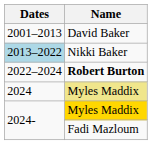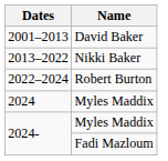row 3 | Dates: lightblue background -> no background
row 4 | Name: bold -> normal
row 5 | Name: khaki background -> no background
row 6 | Name: gold background -> no background
